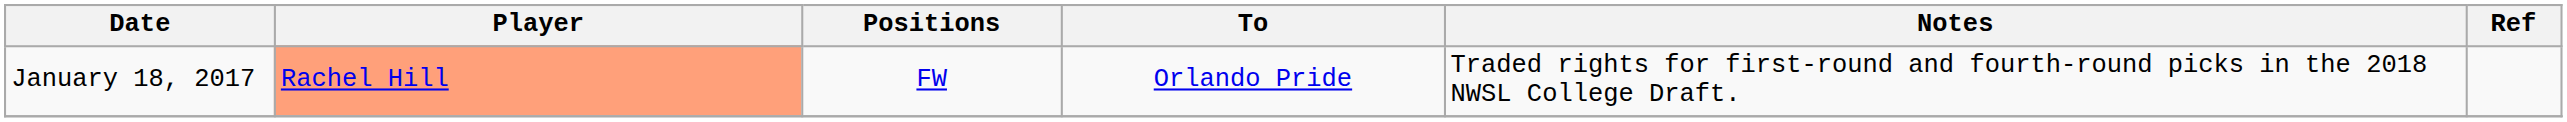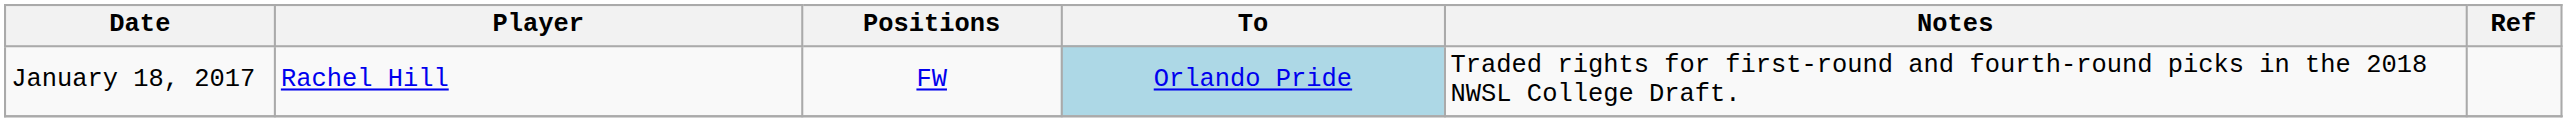January 18, 2017 | Player: lightsalmon background -> no background
January 18, 2017 | To: no background -> lightblue background
